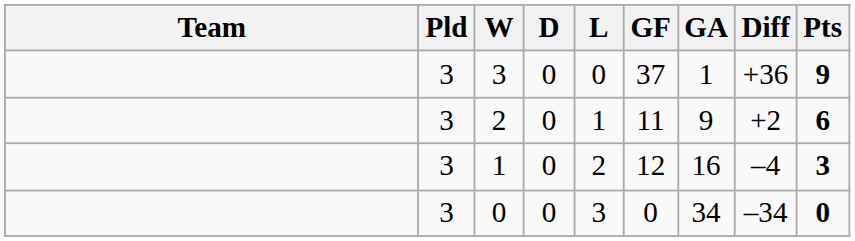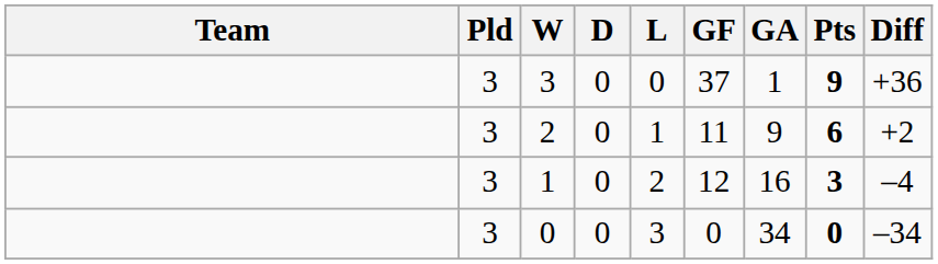columns swapped: Diff <-> Pts
